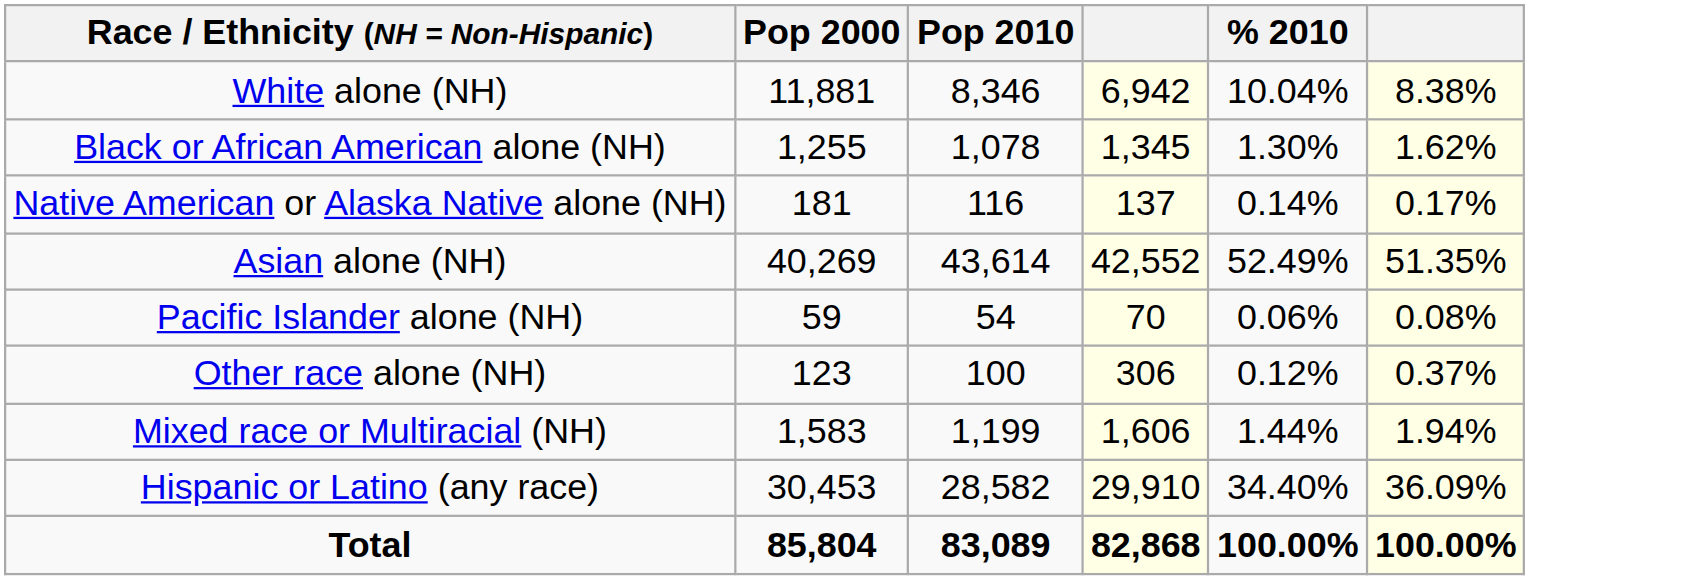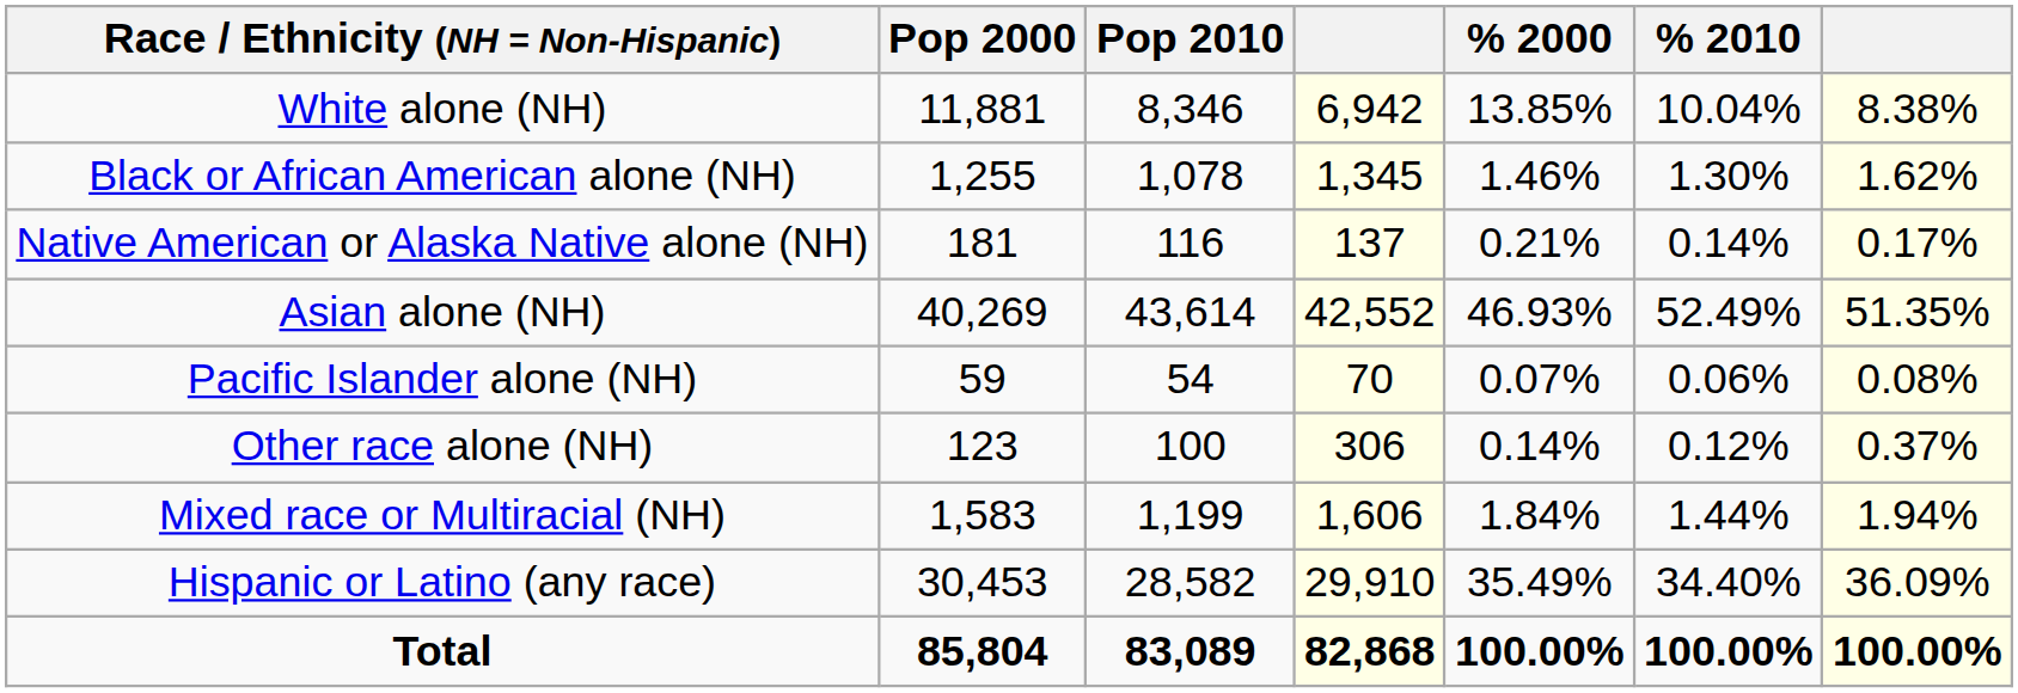+ column: % 2000 | 13.85% | 1.46% | 0.21% | 46.93% | 0.07% | 0.14% | 1.84% | 35.49% | 100.00%
